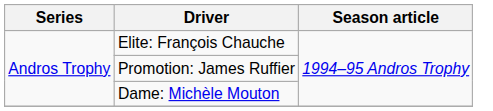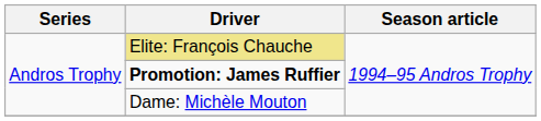Elite: François Chauche | Driver: no background -> khaki background
Promotion: James Ruffier | Driver: normal -> bold
